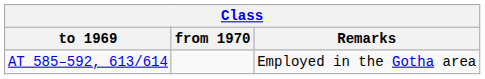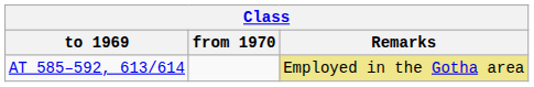AT 585–592, 613/614 | Remarks: no background -> khaki background
